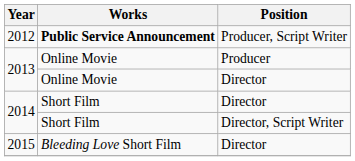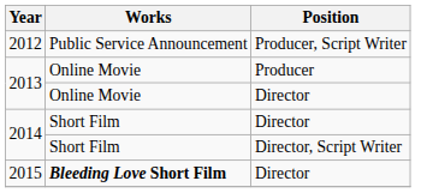2012 | Works: bold -> normal
2015 | Works: normal -> bold
